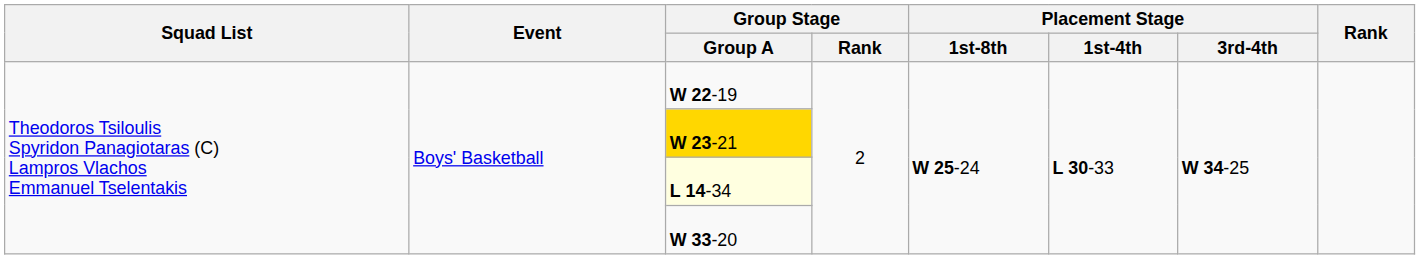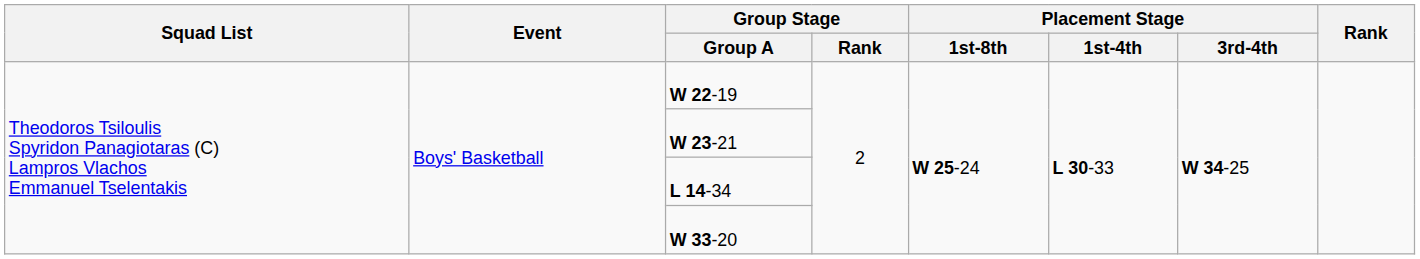W 23-21 | Group Stage / Group A: gold background -> no background
L 14-34 | Group Stage / Group A: lightyellow background -> no background
